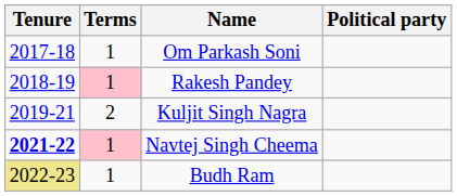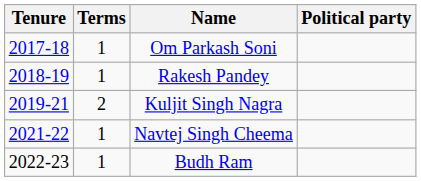Rakesh Pandey | Terms: pink background -> no background
Navtej Singh Cheema | Tenure: bold -> normal
Navtej Singh Cheema | Terms: pink background -> no background
Budh Ram | Tenure: khaki background -> no background
